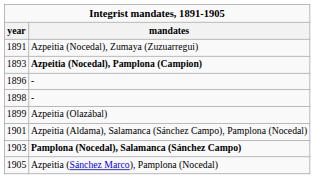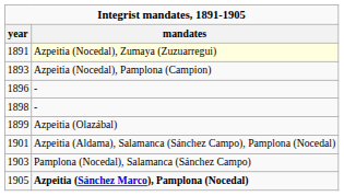1891 | mandates: no background -> lightyellow background
1893 | mandates: bold -> normal
1903 | mandates: bold -> normal
1905 | mandates: normal -> bold
